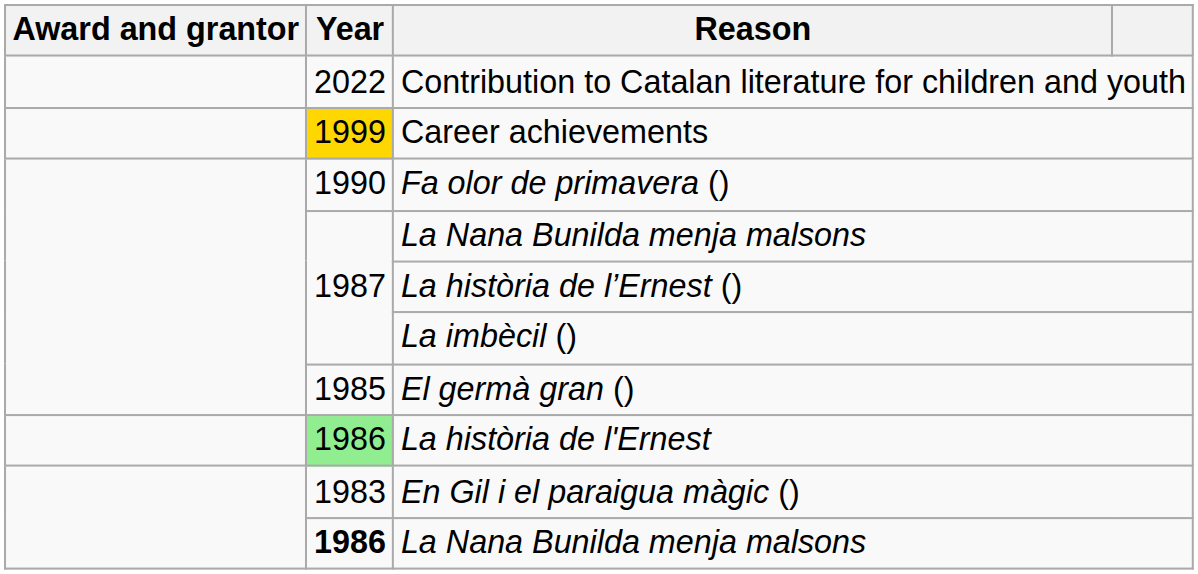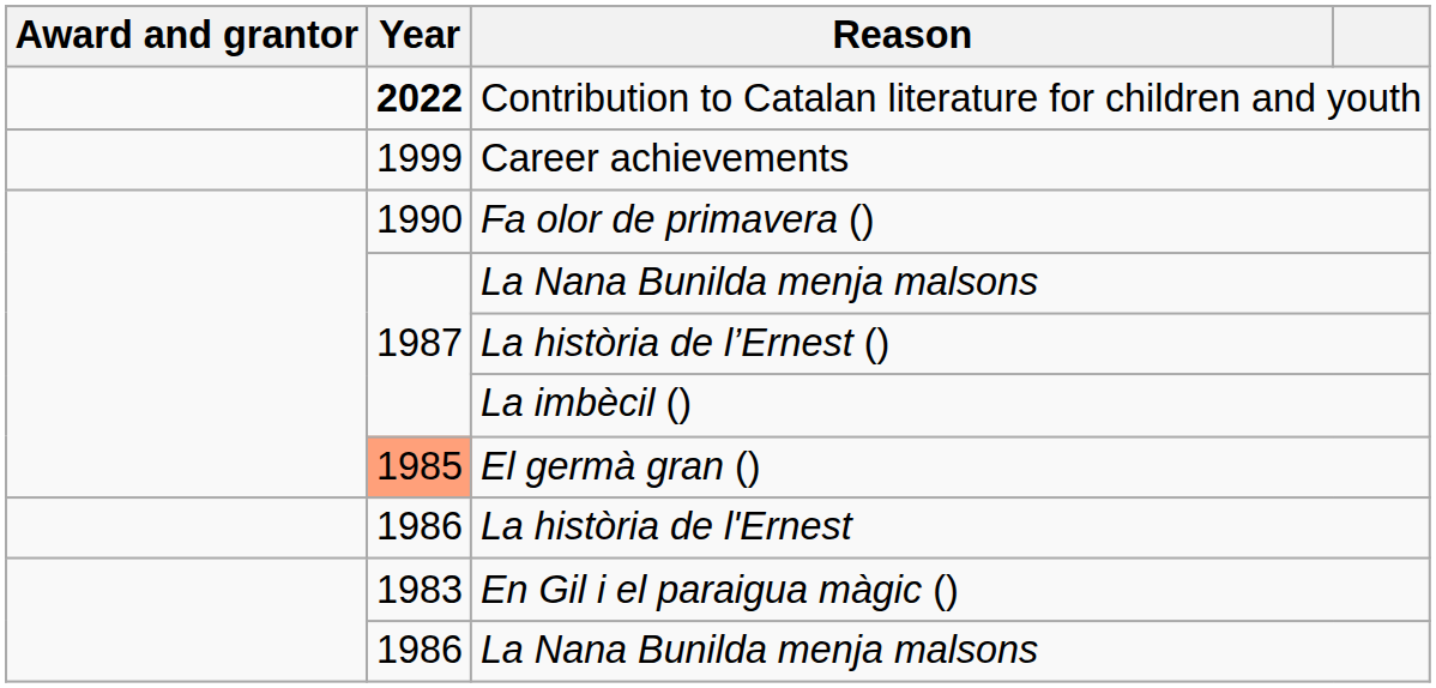Contribution to Catalan literature for children and youth | Year: normal -> bold
Career achievements | Year: gold background -> no background
El germà gran () | Year: no background -> lightsalmon background
La història de l'Ernest | Year: lightgreen background -> no background
1986 / La Nana Bunilda menja malsons | Year: bold -> normal
